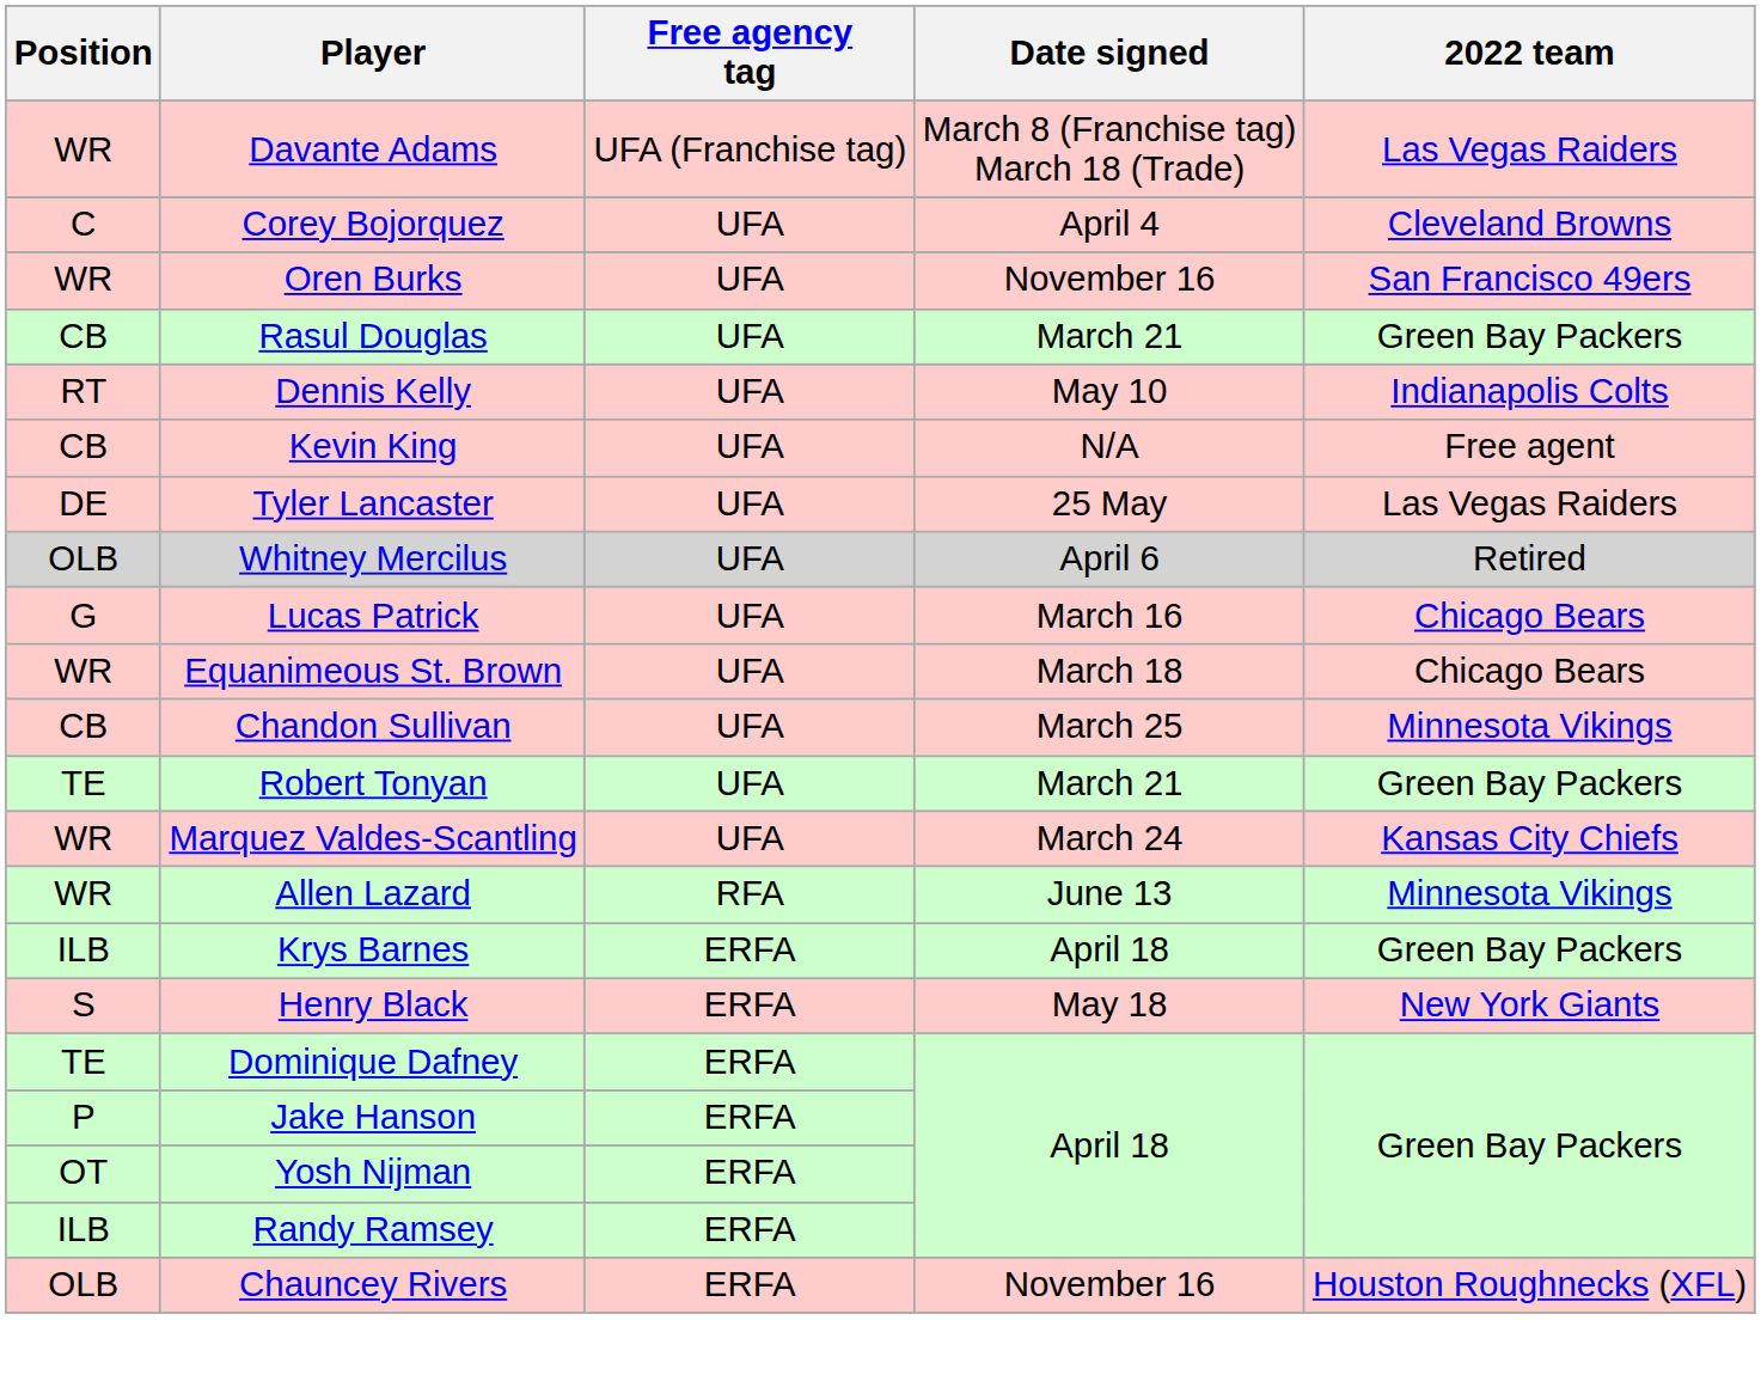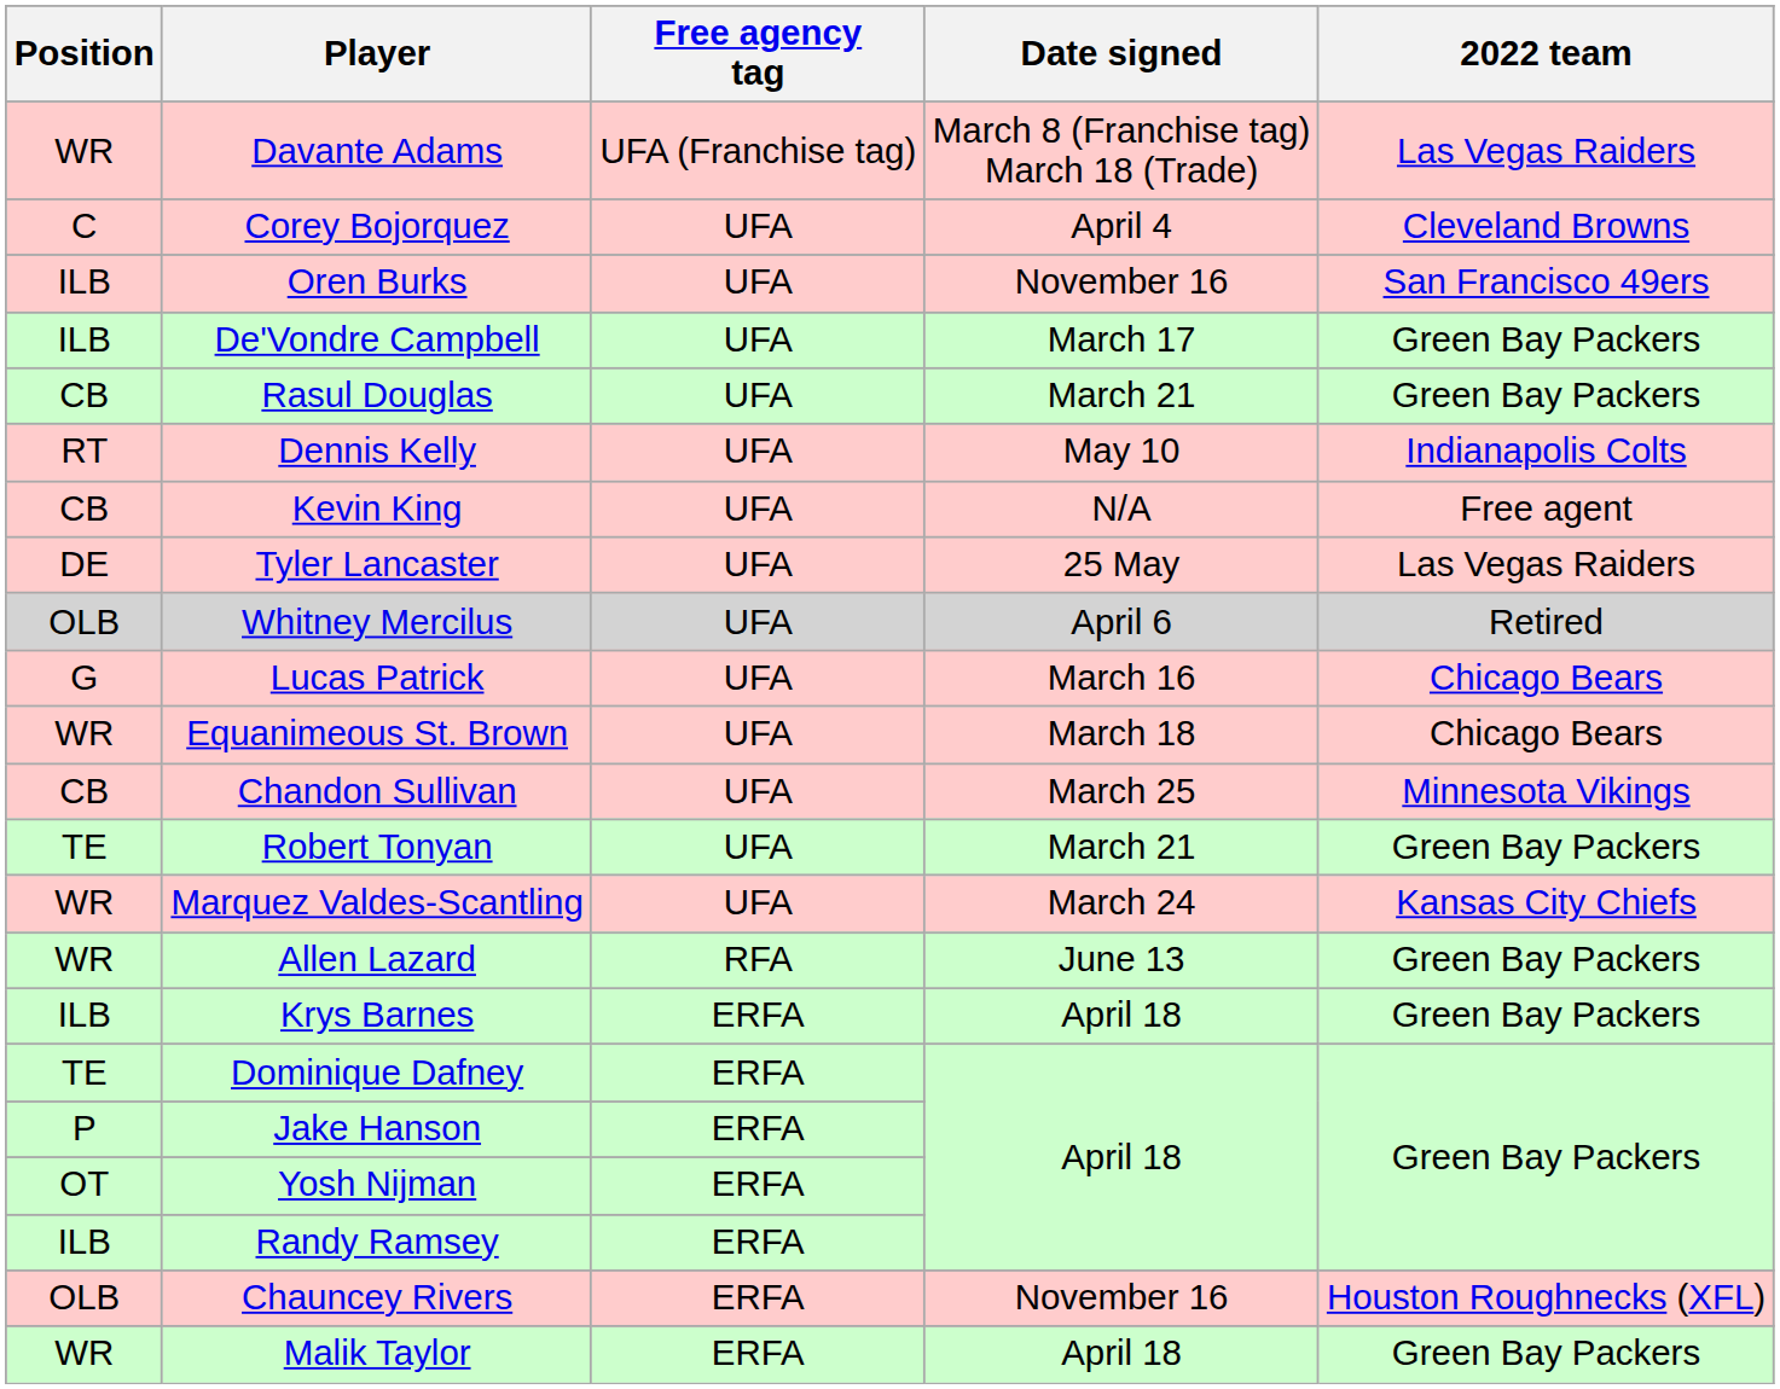Oren Burks | Position: WR -> ILB
+ row: ILB | De'Vondre Campbell | UFA | March 17 | Green Bay Packers
Allen Lazard | 2022 team: Minnesota Vikings -> Green Bay Packers
- row: S | Henry Black | ERFA | May 18 | New York Giants
+ row: WR | Malik Taylor | ERFA | April 18 | Green Bay Packers
